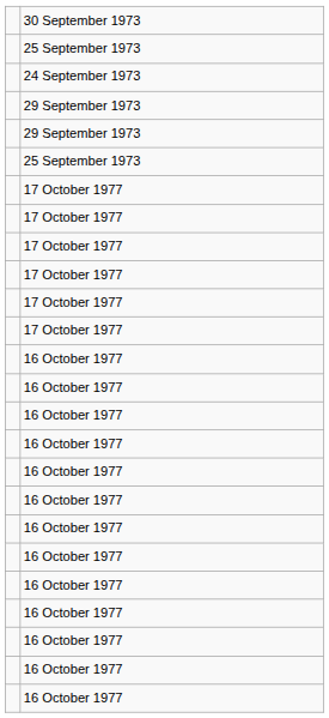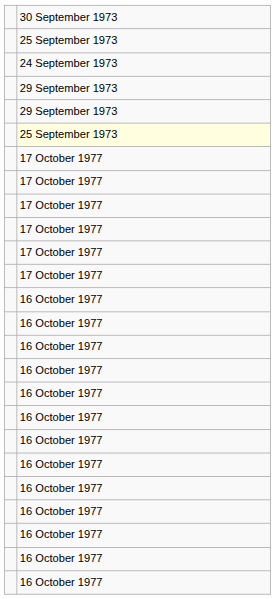row 6 | column 2: no background -> lightyellow background
